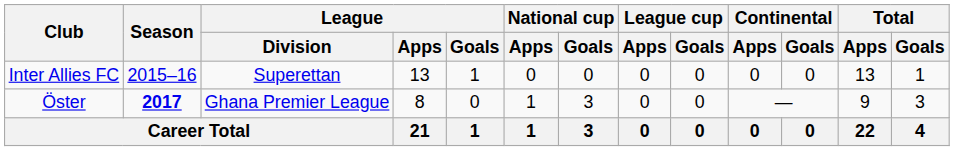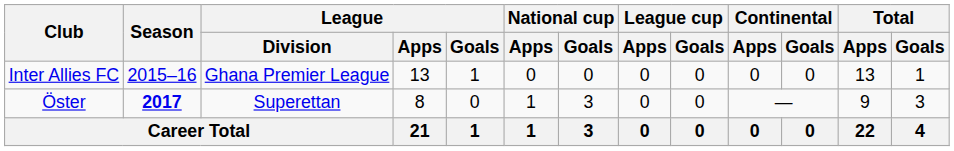Inter Allies FC | League / Division: Superettan -> Ghana Premier League
Öster | League / Division: Ghana Premier League -> Superettan
